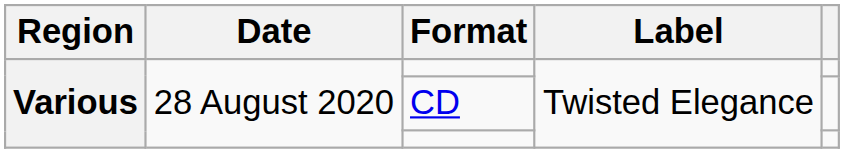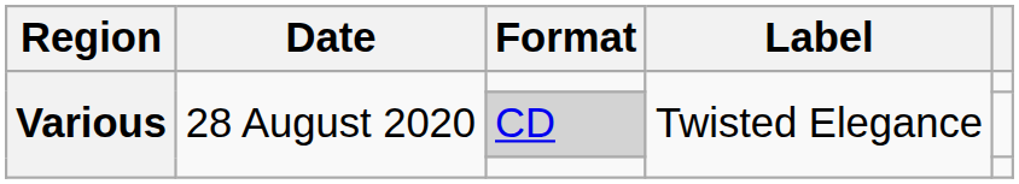CD | Format: no background -> lightgrey background
